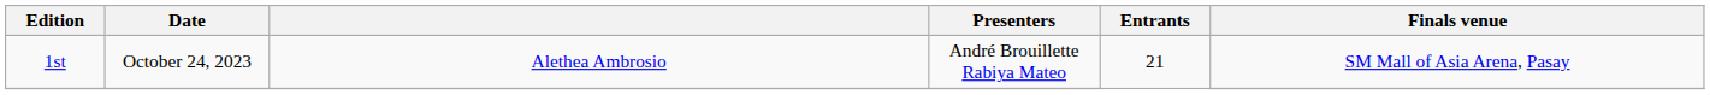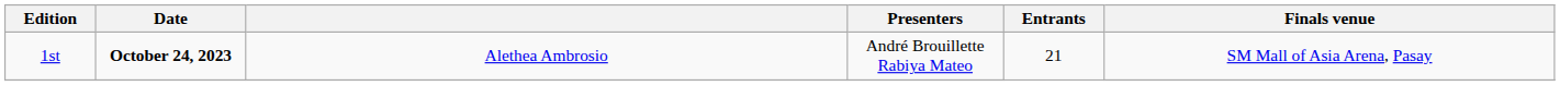1st | Date: normal -> bold
